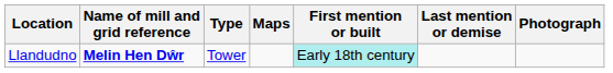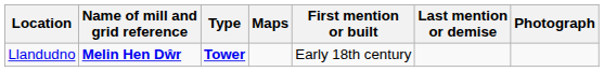Llandudno | Type: normal -> bold
Llandudno | First mention or built: paleturquoise background -> no background
